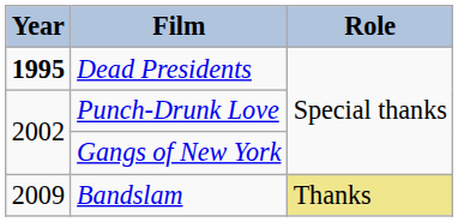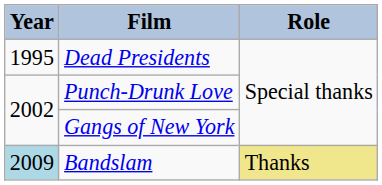Dead Presidents | Year: bold -> normal
Bandslam | Year: no background -> lightblue background
